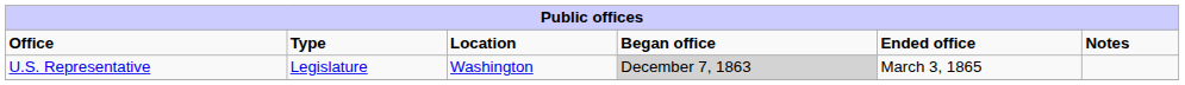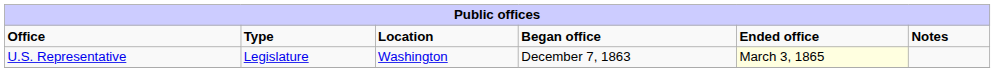U.S. Representative | Began office: lightgrey background -> no background
U.S. Representative | Ended office: no background -> lightyellow background
